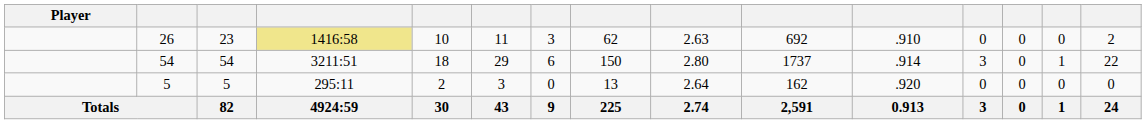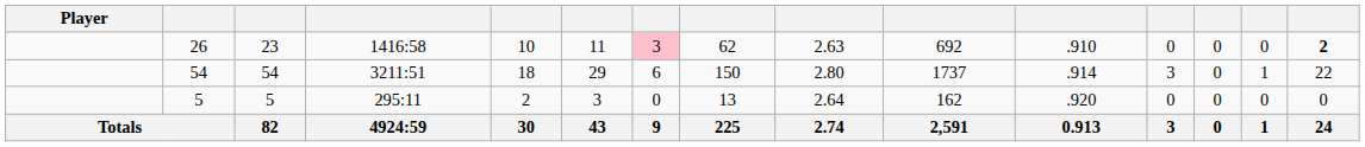26 | column 4: khaki background -> no background
26 | column 7: no background -> pink background
26 | column 15: normal -> bold
